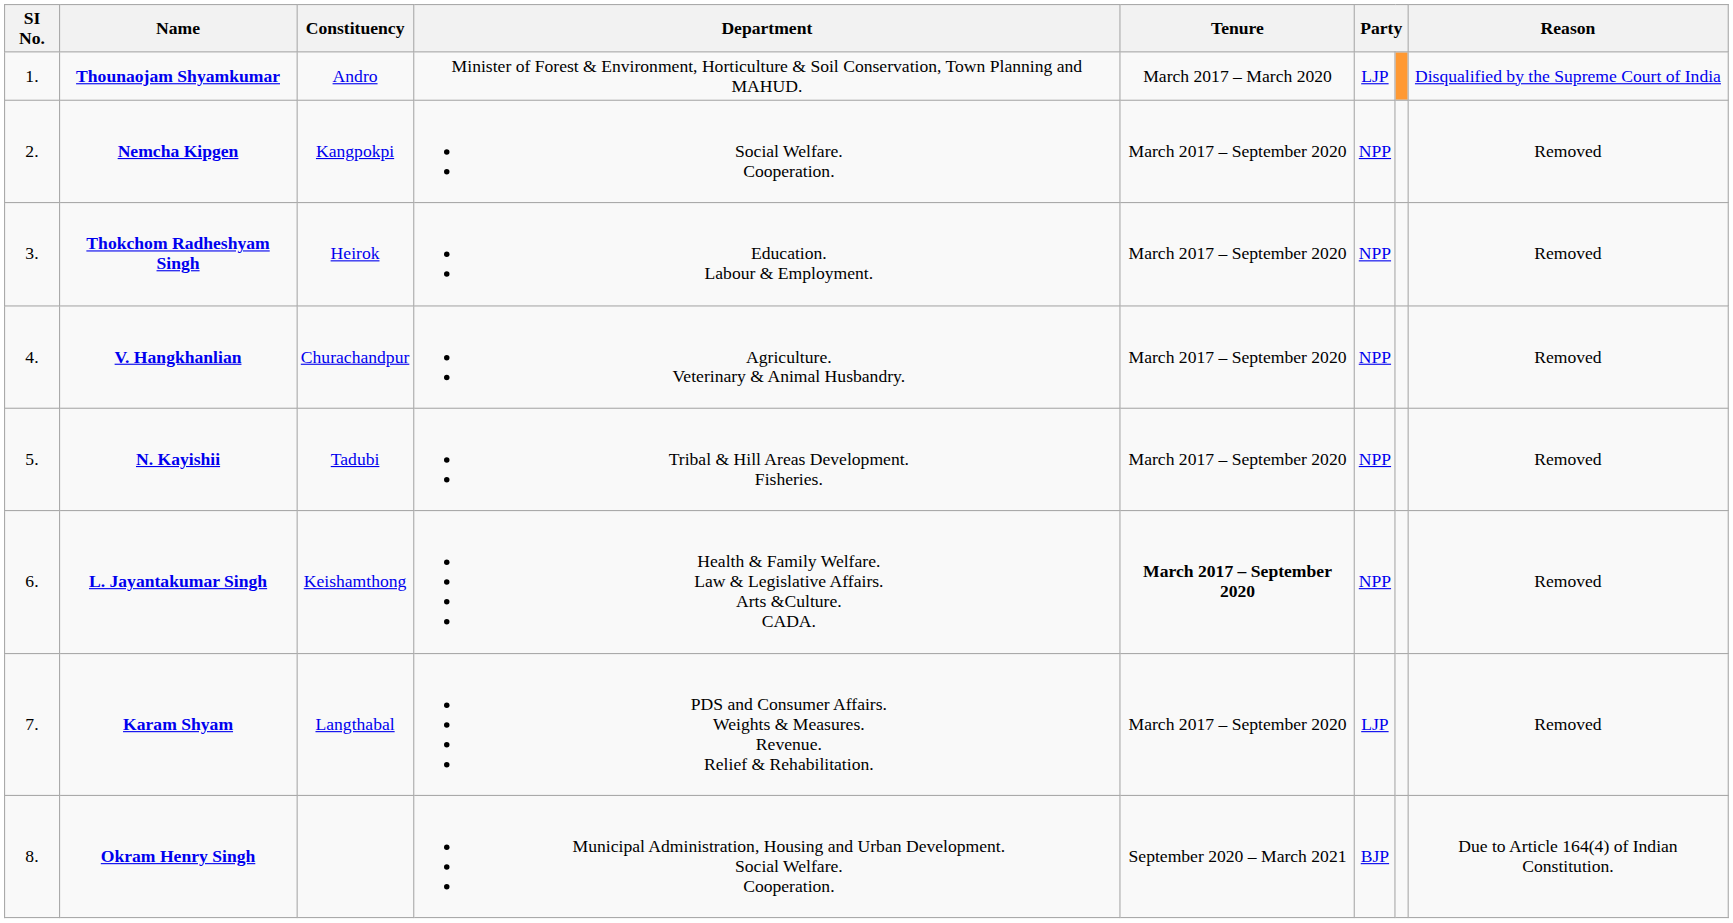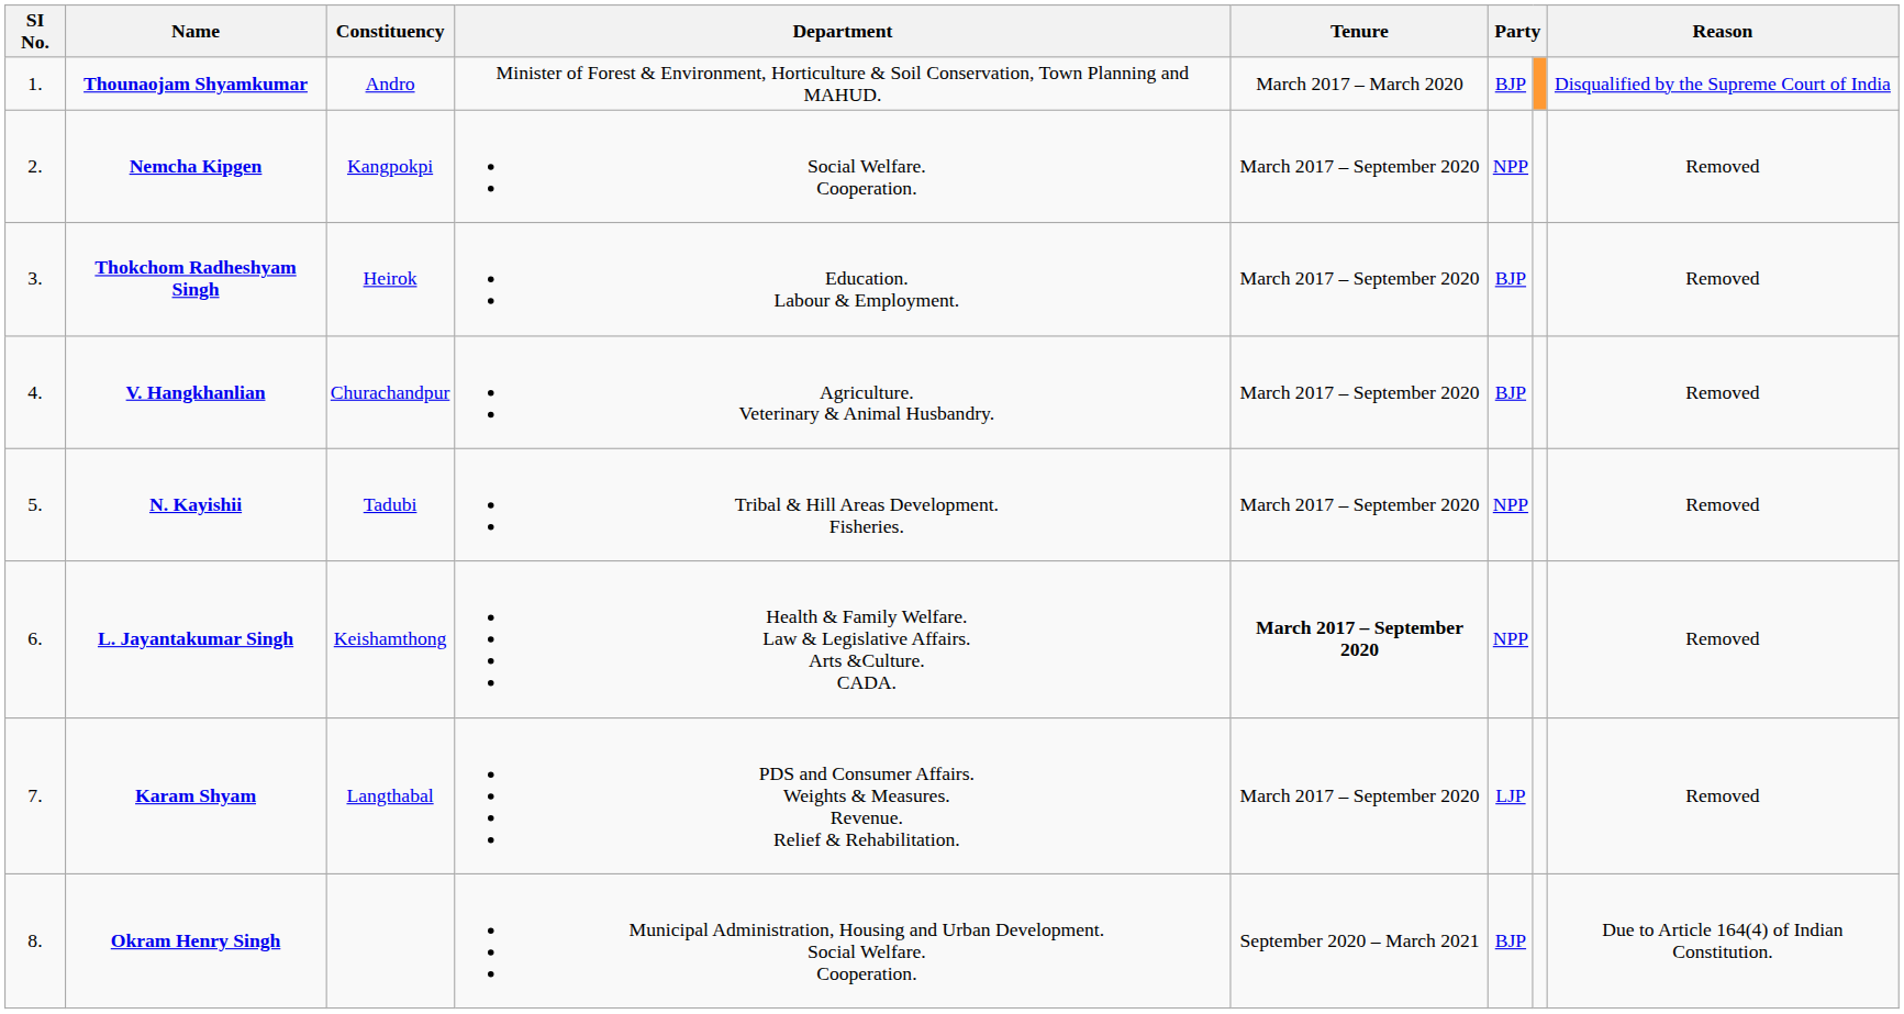Thounaojam Shyamkumar | column 6: LJP -> BJP
Thokchom Radheshyam Singh | column 6: NPP -> BJP
V. Hangkhanlian | column 6: NPP -> BJP
